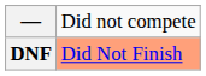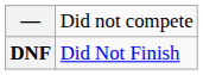DNF | column 2: lightsalmon background -> no background
